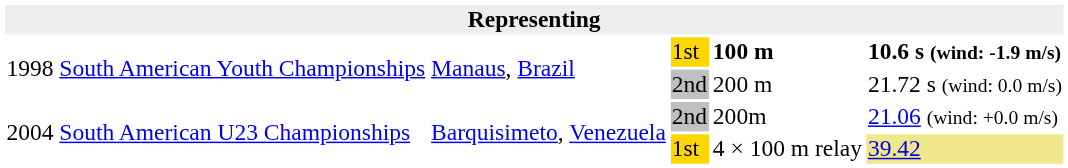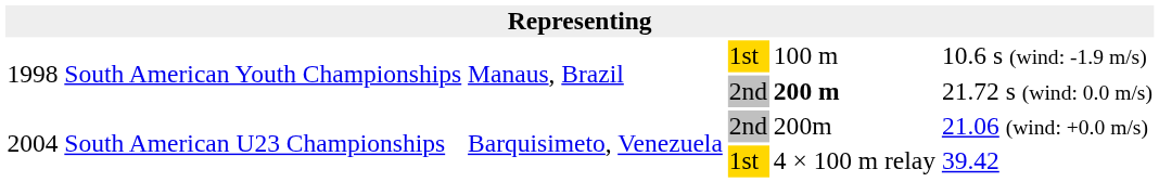1998 / 1st | column 5: bold -> normal
1998 / 1st | column 6: bold -> normal
1998 / 2nd | column 5: normal -> bold
2004 / 1st | column 6: khaki background -> no background
